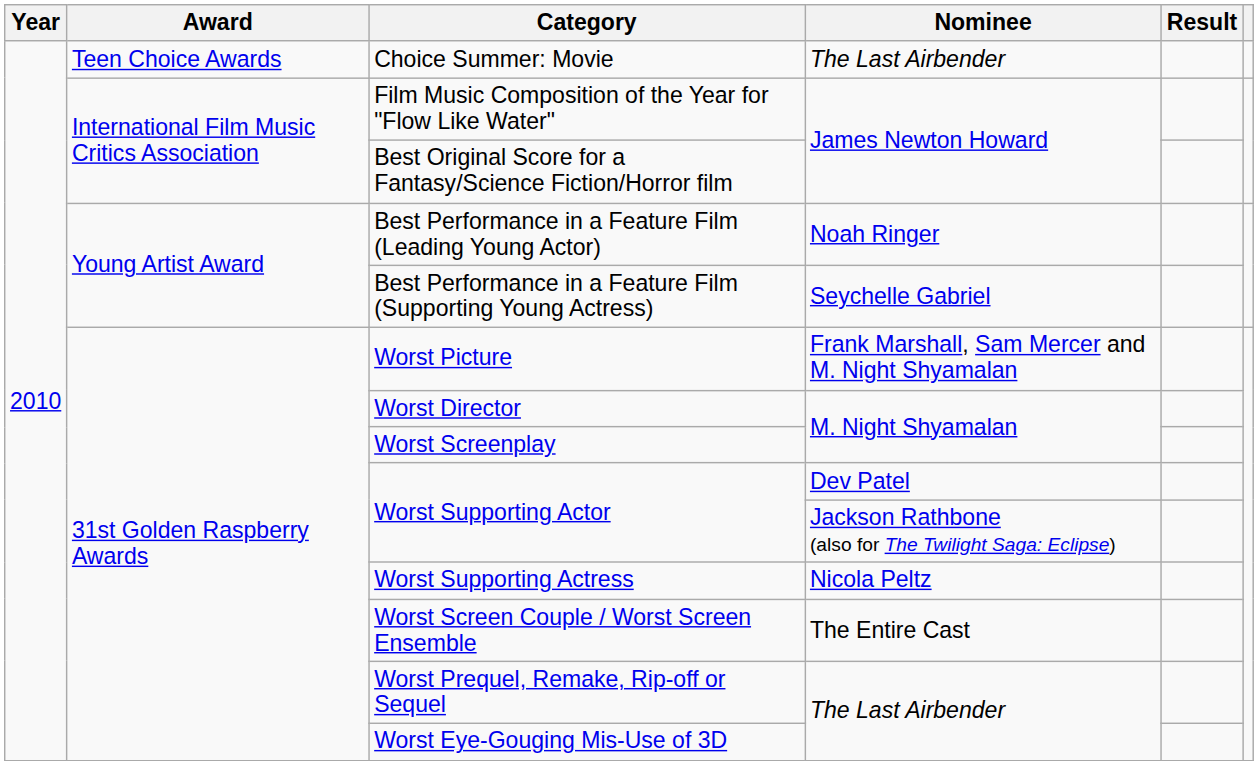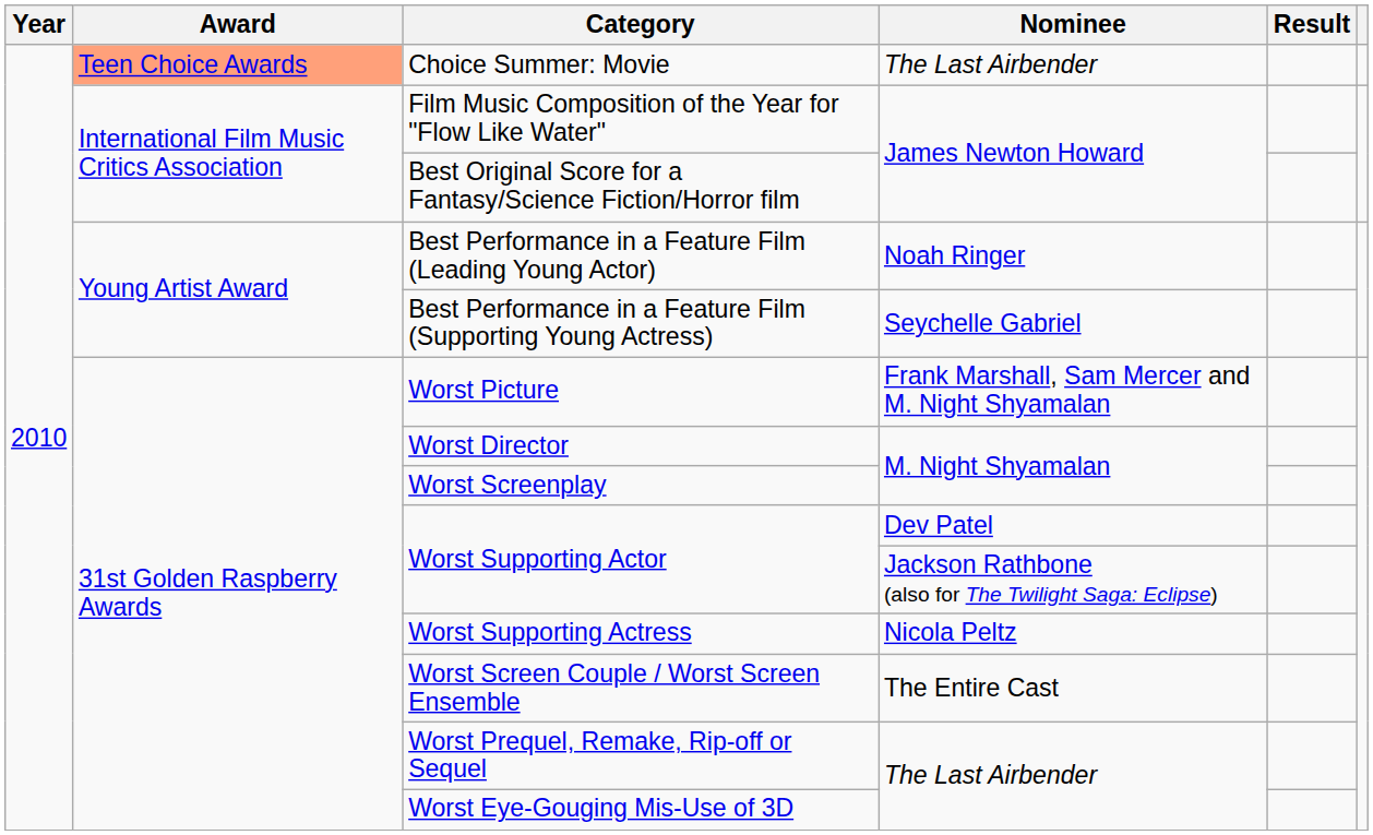Choice Summer: Movie | Award: no background -> lightsalmon background
